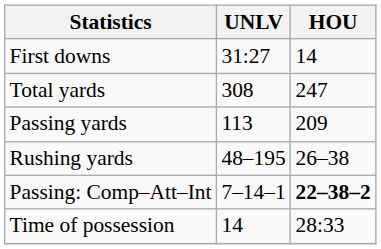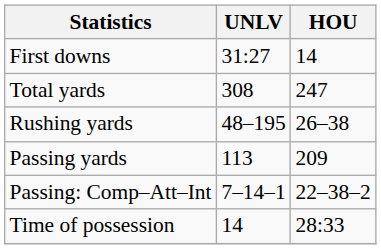rows swapped: Rushing yards <-> Passing yards
Passing: Comp–Att–Int | HOU: bold -> normal
